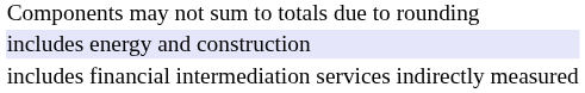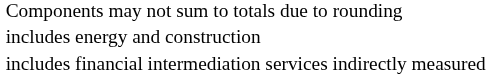row 2 | column 1: lavender background -> no background
